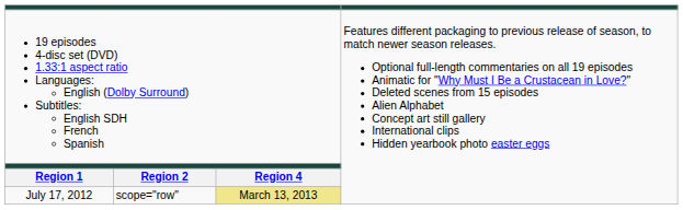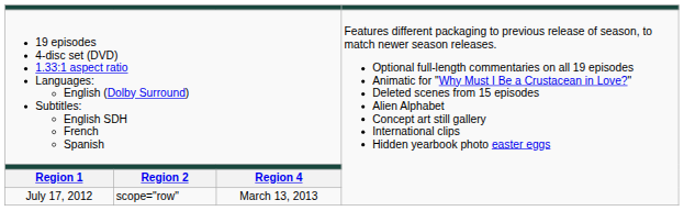July 17, 2012 | column 3: khaki background -> no background
